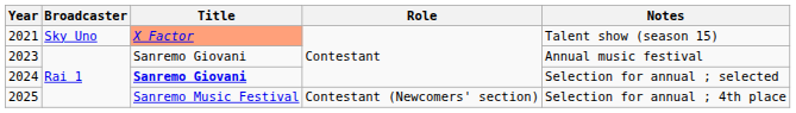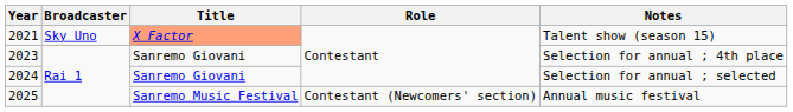2023 | Notes: Annual music festival -> Selection for annual ; 4th place
2024 | Title: bold -> normal
2025 | Notes: Selection for annual ; 4th place -> Annual music festival
